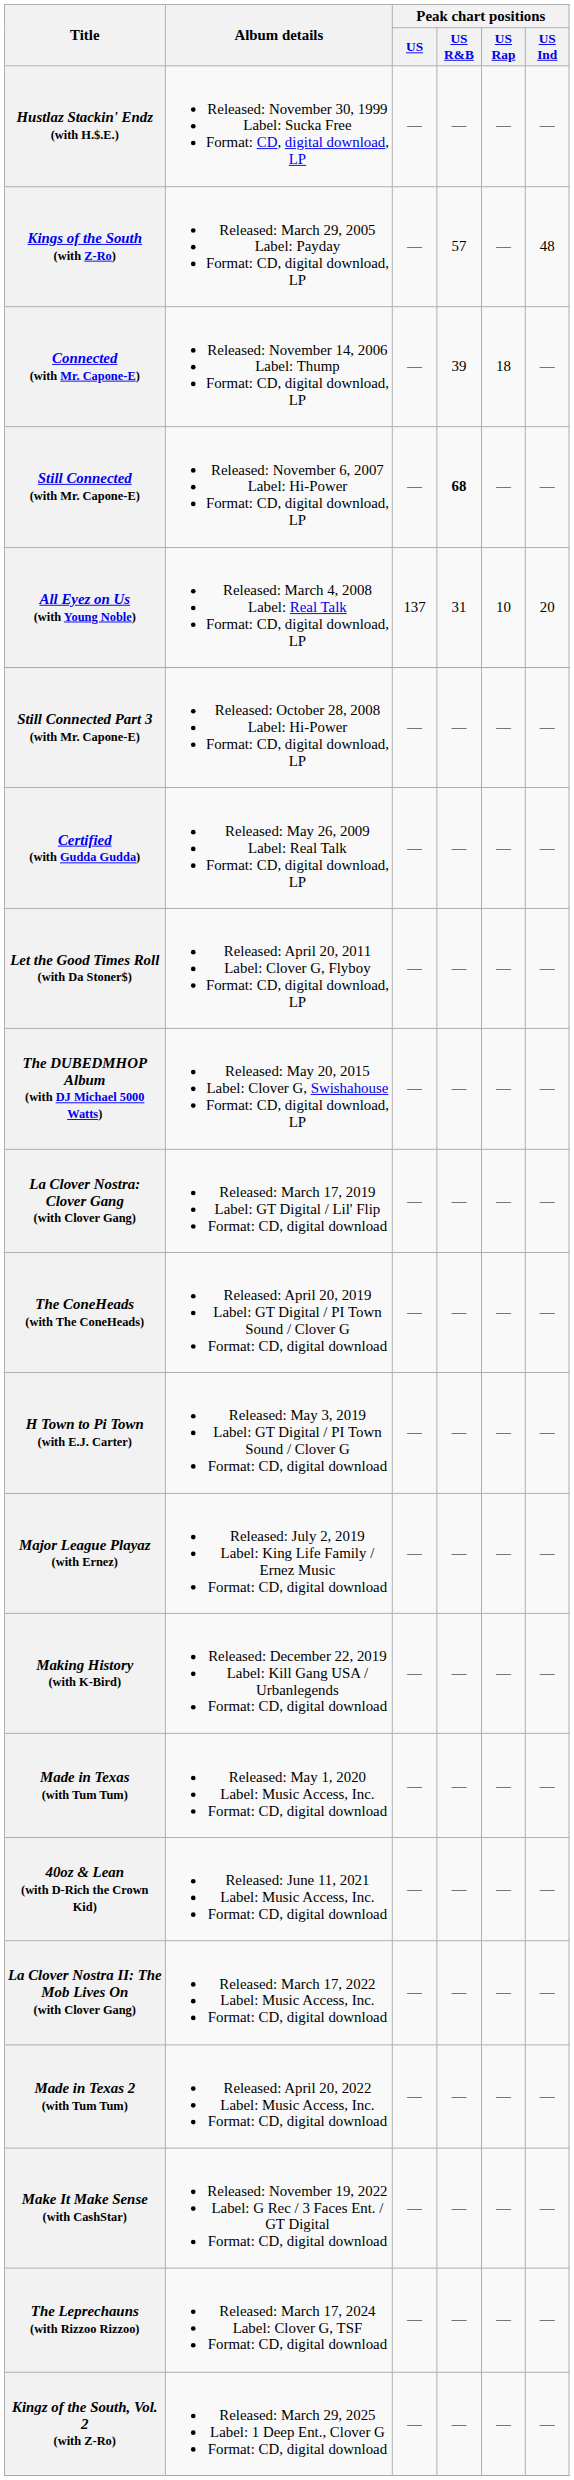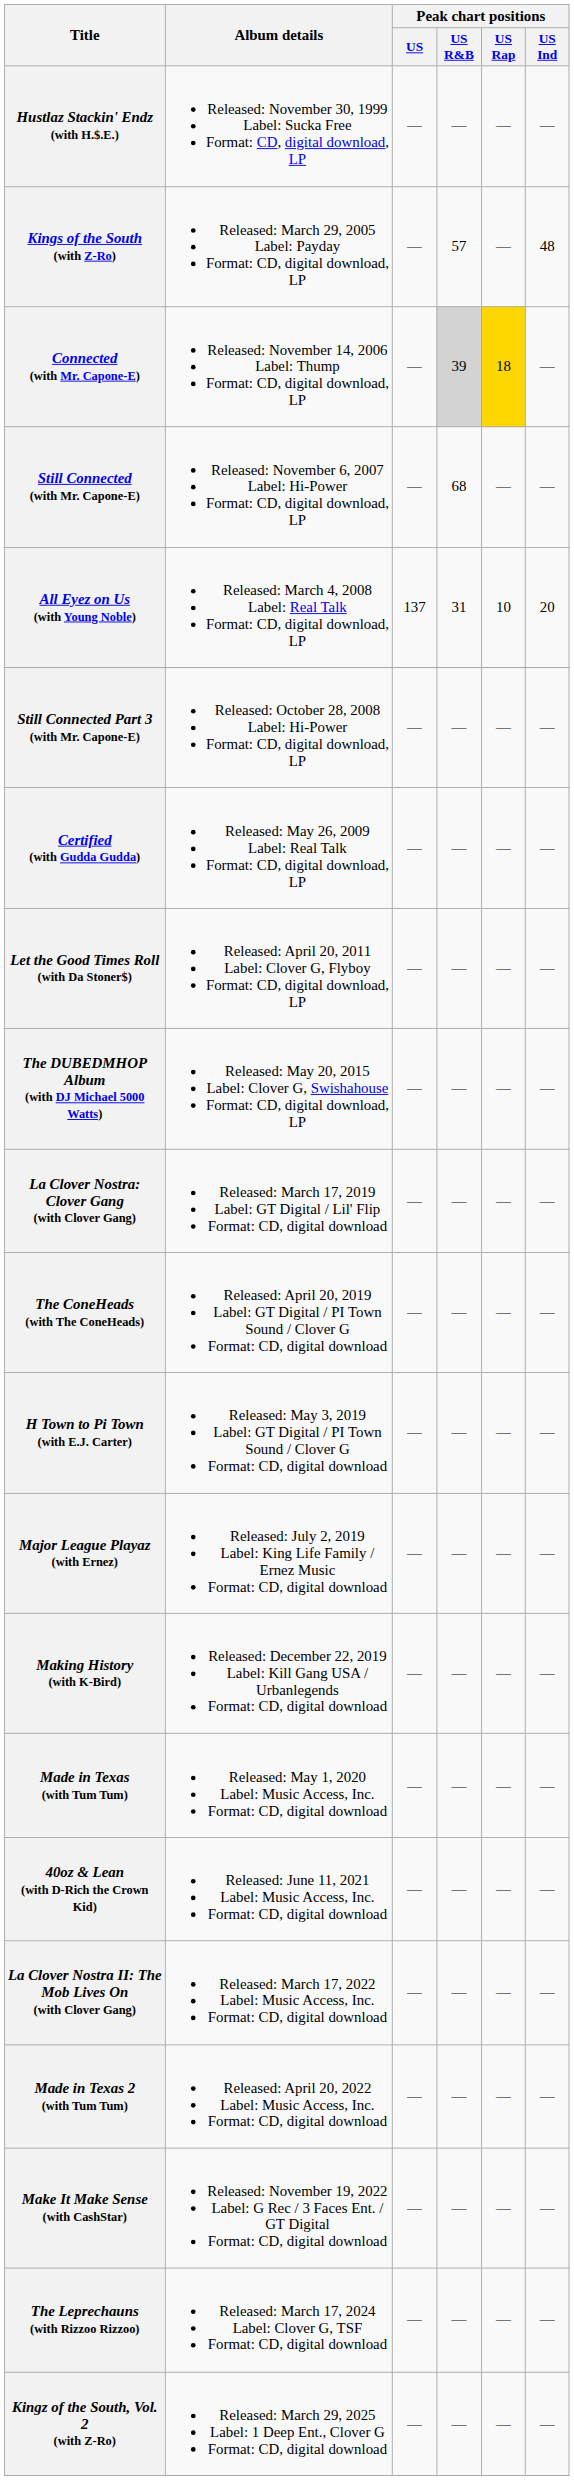Connected (with Mr. Capone-E) | Peak chart positions / US R&B: no background -> lightgrey background
Connected (with Mr. Capone-E) | Peak chart positions / US Rap: no background -> gold background
Still Connected (with Mr. Capone-E) | Peak chart positions / US R&B: bold -> normal
